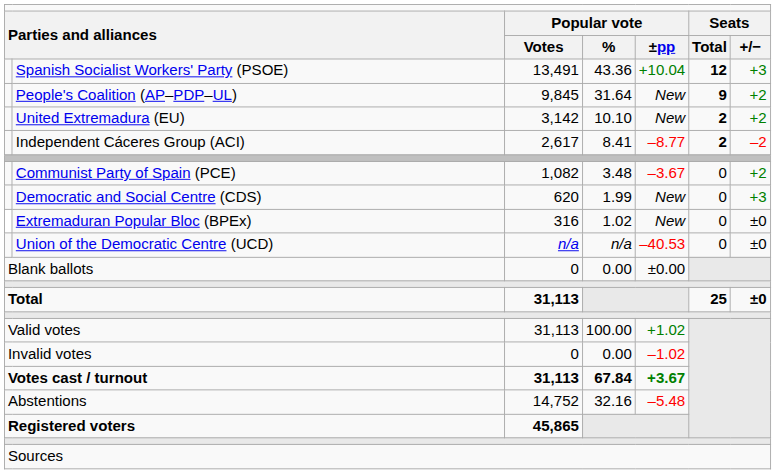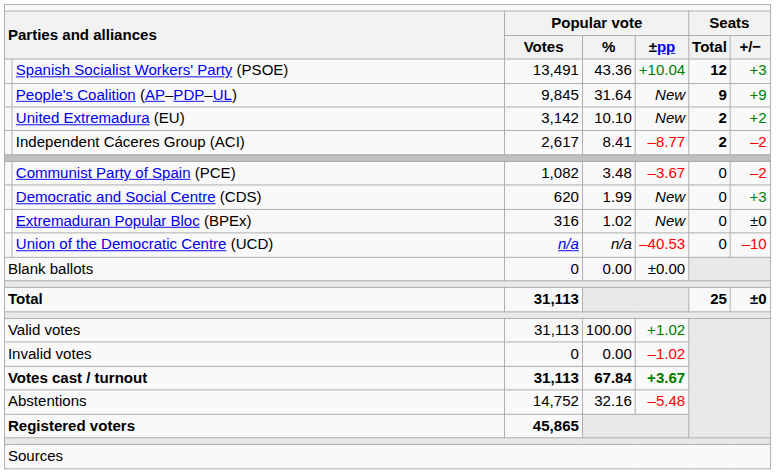People's Coalition (AP–PDP–UL) | column 7: +2 -> +9
Communist Party of Spain (PCE) | column 7: +2 -> –2
Union of the Democratic Centre (UCD) | column 7: ±0 -> –10
